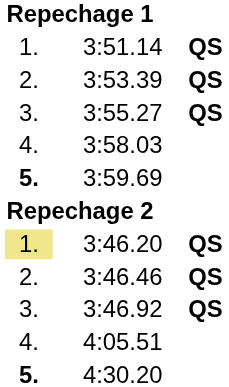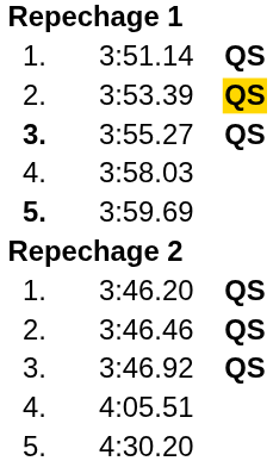3:53.39 | column 3: no background -> gold background
3:55.27 | column 1: normal -> bold
3:46.20 | column 1: khaki background -> no background
4:30.20 | column 1: bold -> normal
